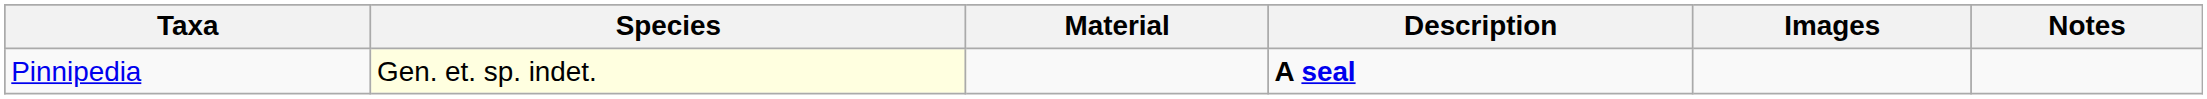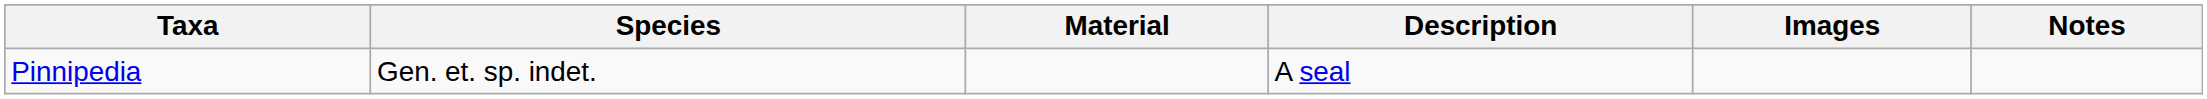Pinnipedia | Species: lightyellow background -> no background
Pinnipedia | Description: bold -> normal
